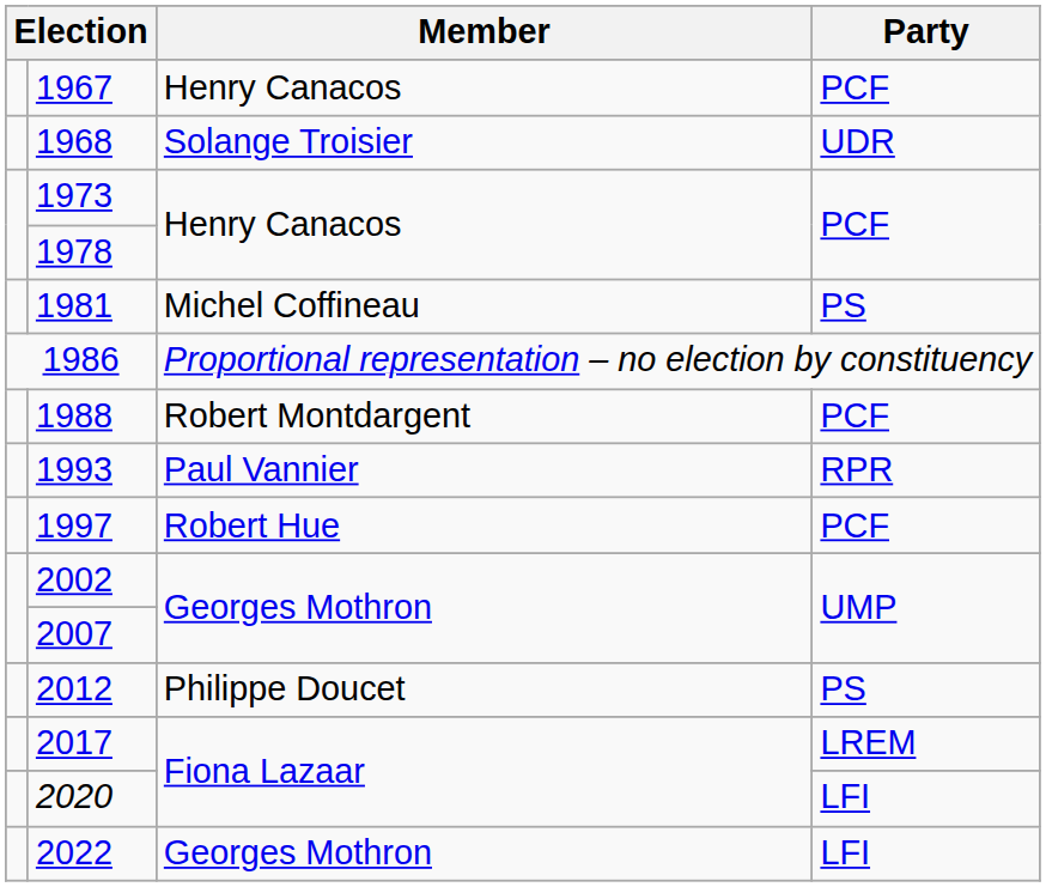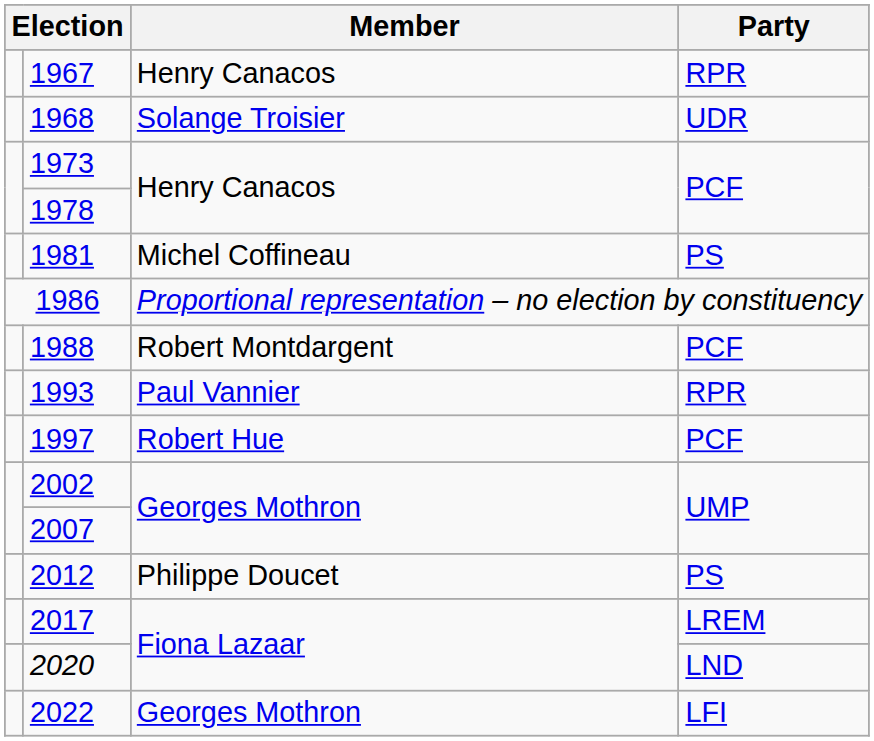1967 | Party: PCF -> RPR
2020 | Party: LFI -> LND
